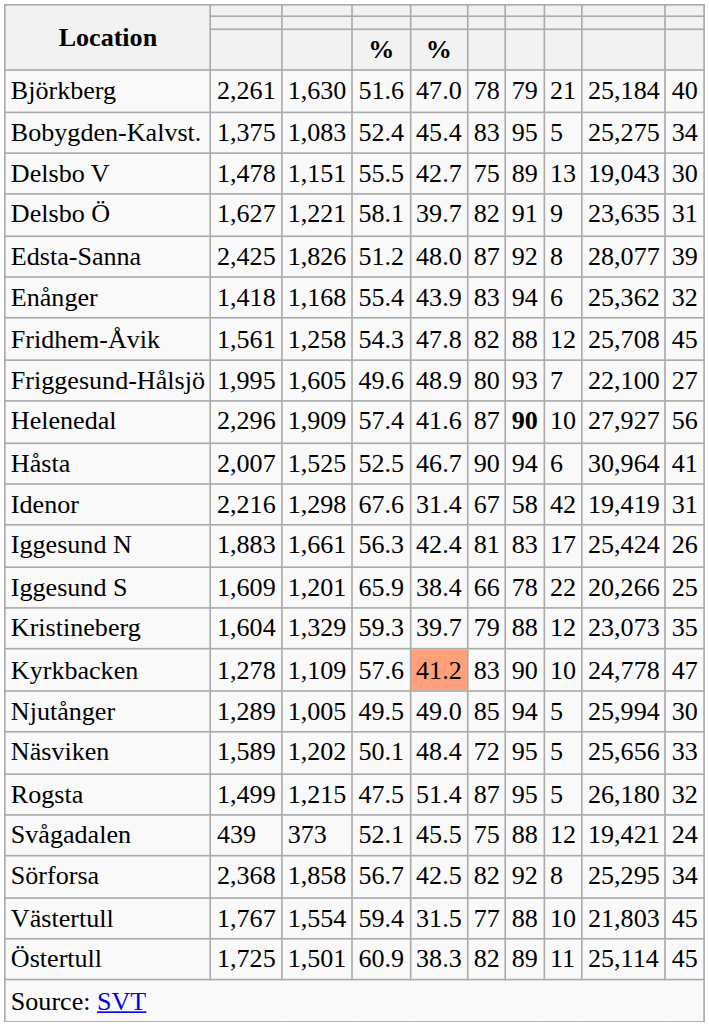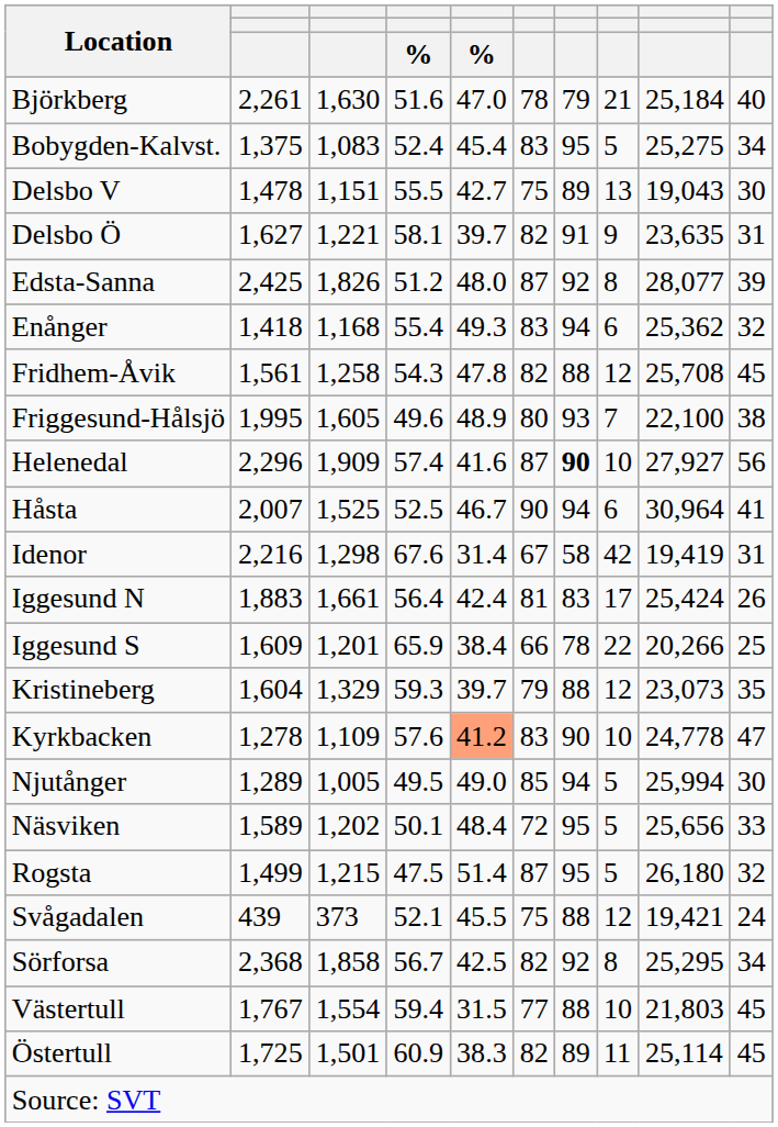Enånger | column 5: 43.9 -> 49.3
Friggesund-Hålsjö | column 10: 27 -> 38
Iggesund N | column 4: 56.3 -> 56.4
